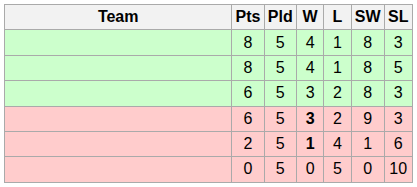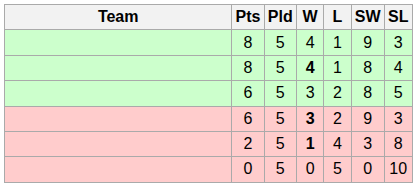row 2 | SW: 8 -> 9
row 3 | W: normal -> bold
row 3 | SL: 5 -> 4
row 4 | SL: 3 -> 5
row 6 | SW: 1 -> 3
row 6 | SL: 6 -> 8
